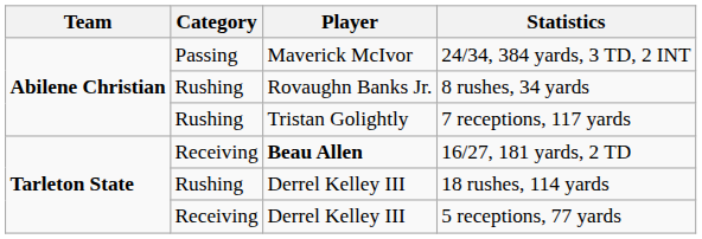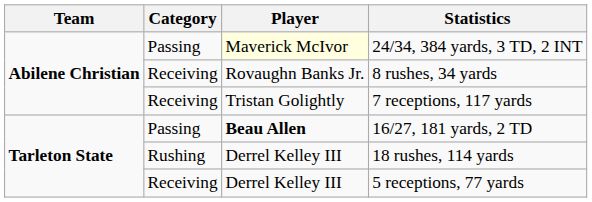24/34, 384 yards, 3 TD, 2 INT | Player: no background -> lightyellow background
8 rushes, 34 yards | Category: Rushing -> Receiving
7 receptions, 117 yards | Category: Rushing -> Receiving
16/27, 181 yards, 2 TD | Category: Receiving -> Passing
